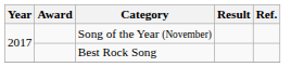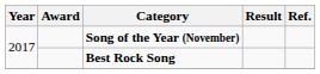Song of the Year (November) | Category: normal -> bold
Best Rock Song | Category: normal -> bold
